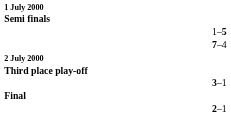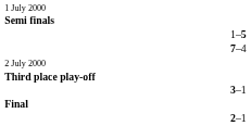1 July 2000 | column 1: bold -> normal
2 July 2000 | column 1: bold -> normal
